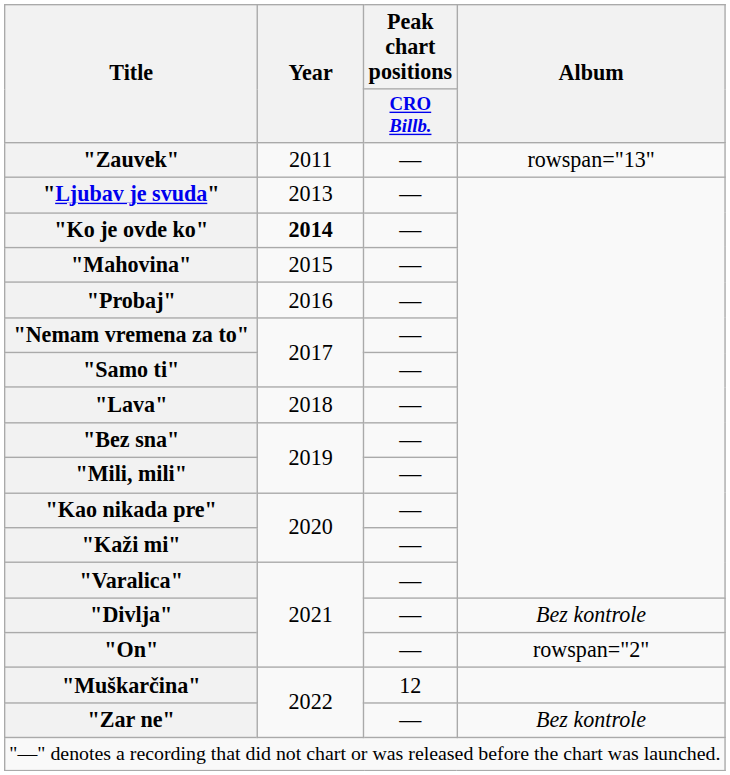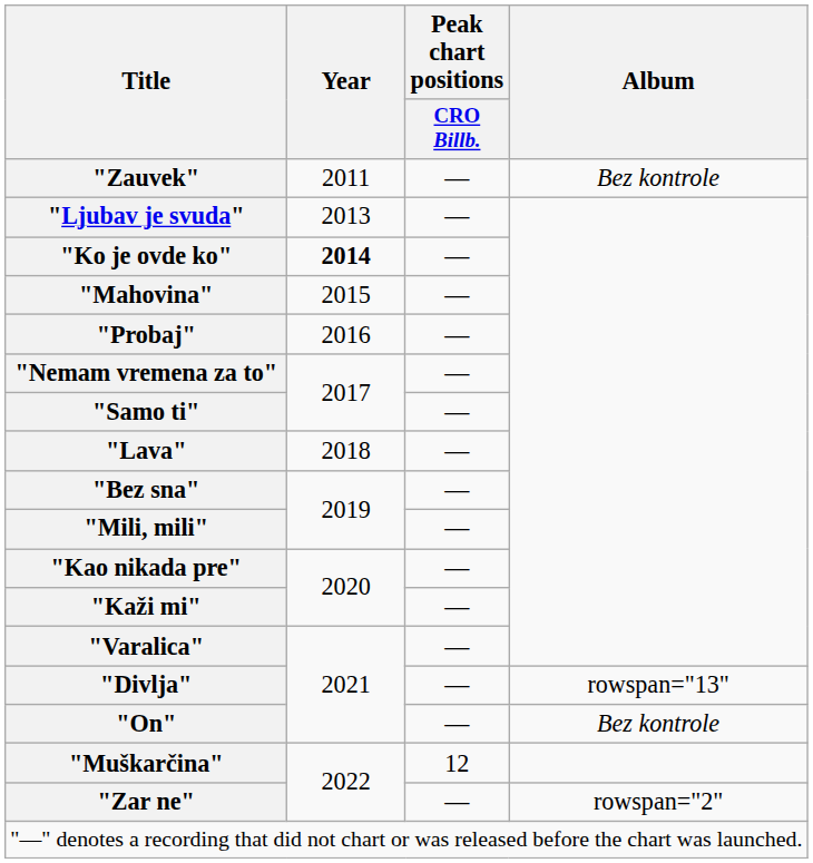"Zauvek" | Album: rowspan="13" -> Bez kontrole
"Divlja" | Album: Bez kontrole -> rowspan="13"
"On" | Album: rowspan="2" -> Bez kontrole
"Zar ne" | Album: Bez kontrole -> rowspan="2"
